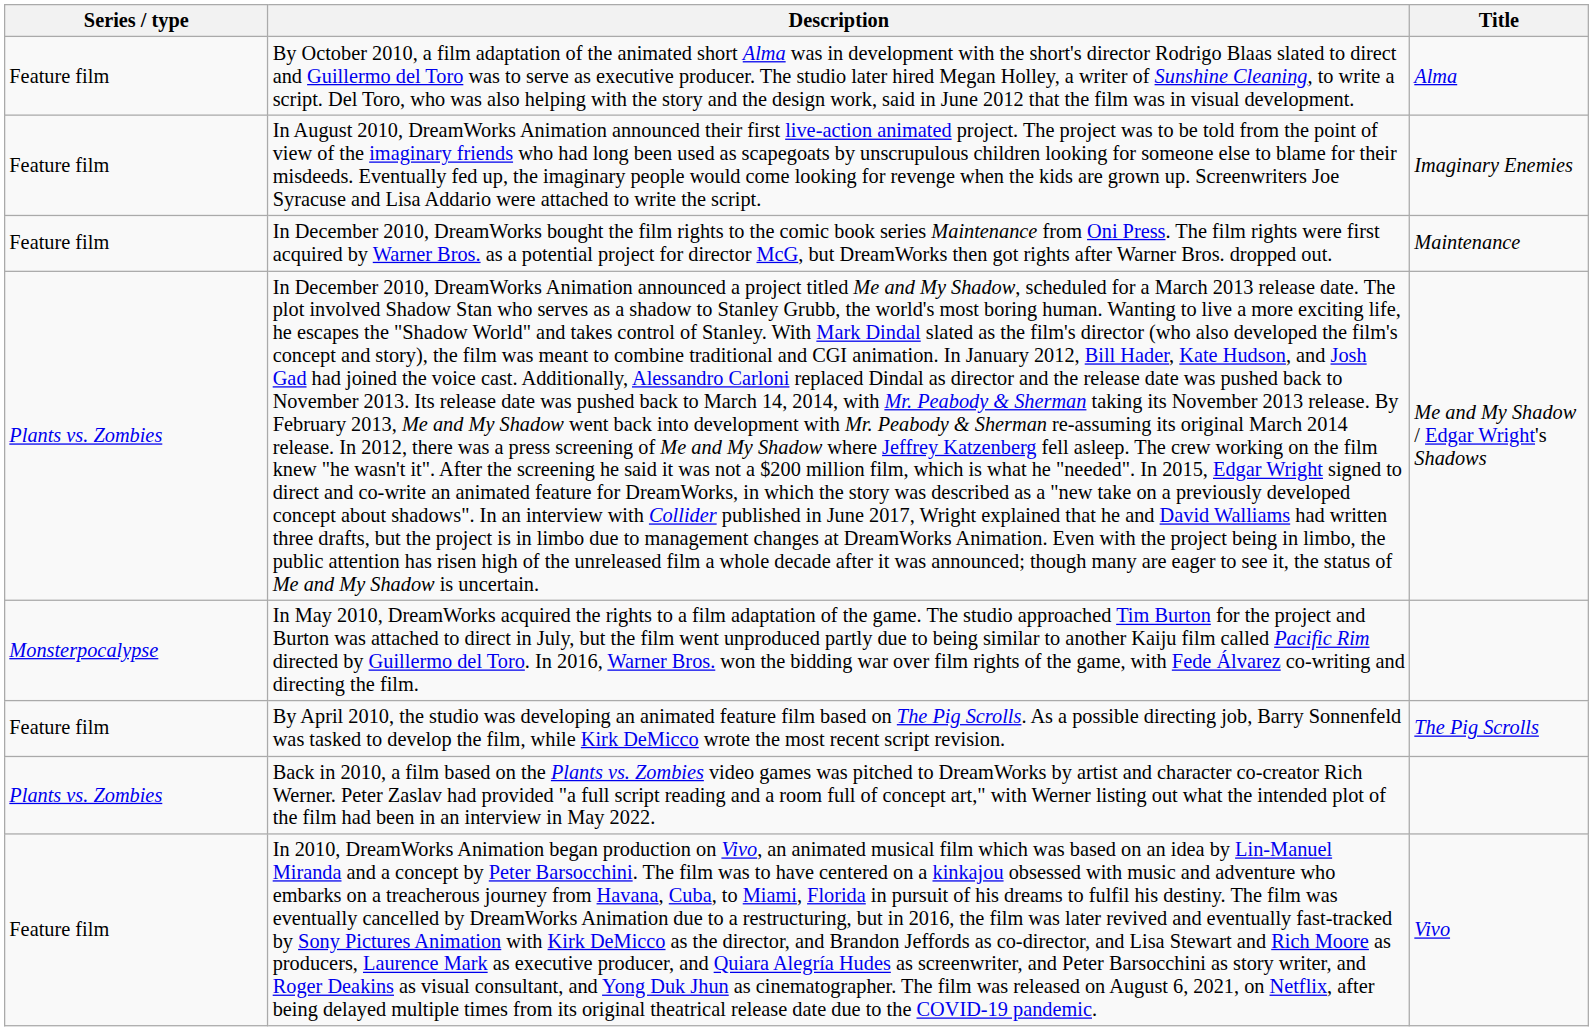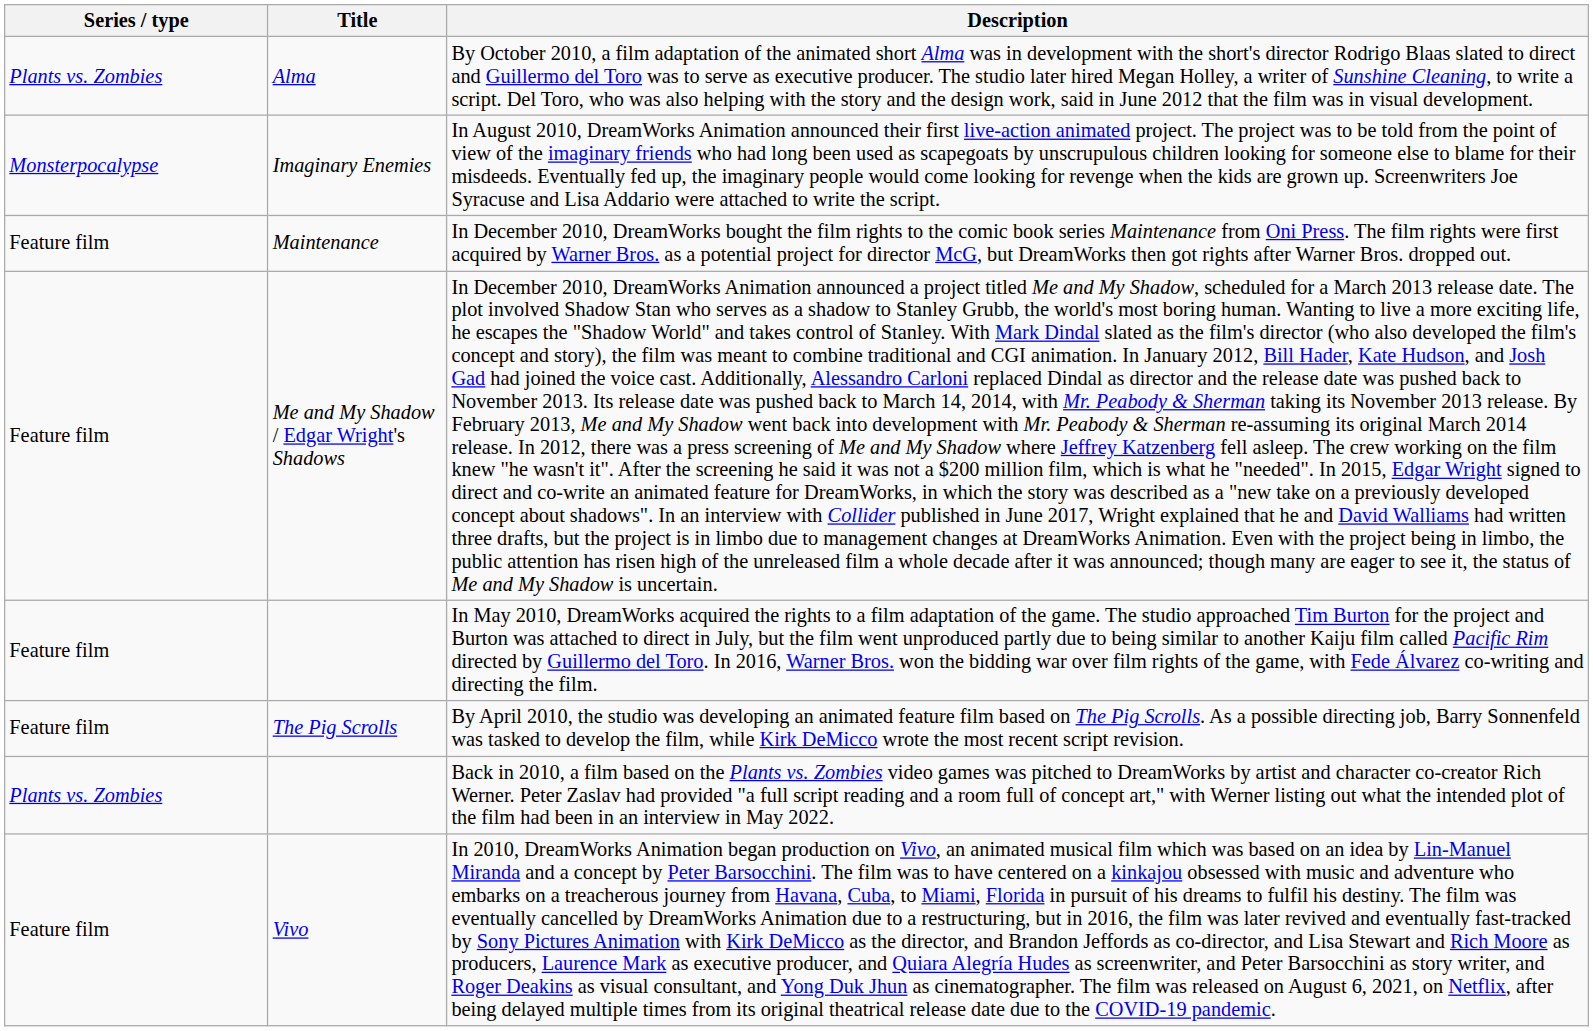columns swapped: Title <-> Description
row 2 | Series / type: Feature film -> Plants vs. Zombies
row 3 | Series / type: Feature film -> Monsterpocalypse
row 5 | Series / type: Plants vs. Zombies -> Feature film
row 6 | Series / type: Monsterpocalypse -> Feature film
